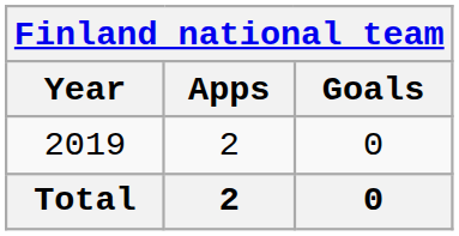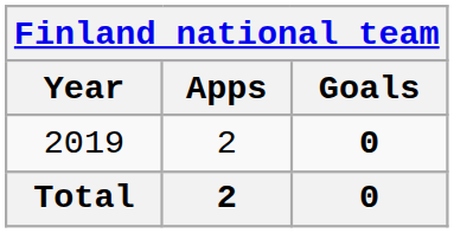2019 | Goals: normal -> bold
